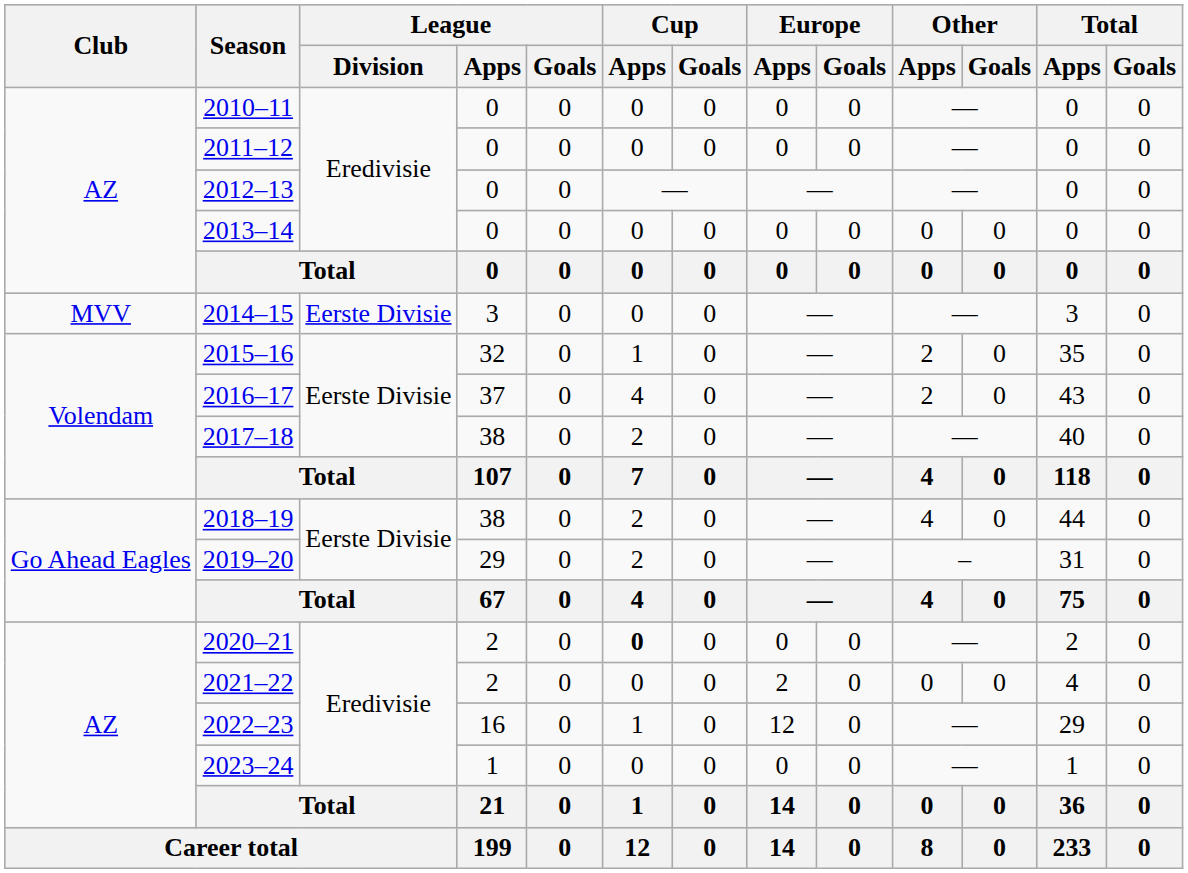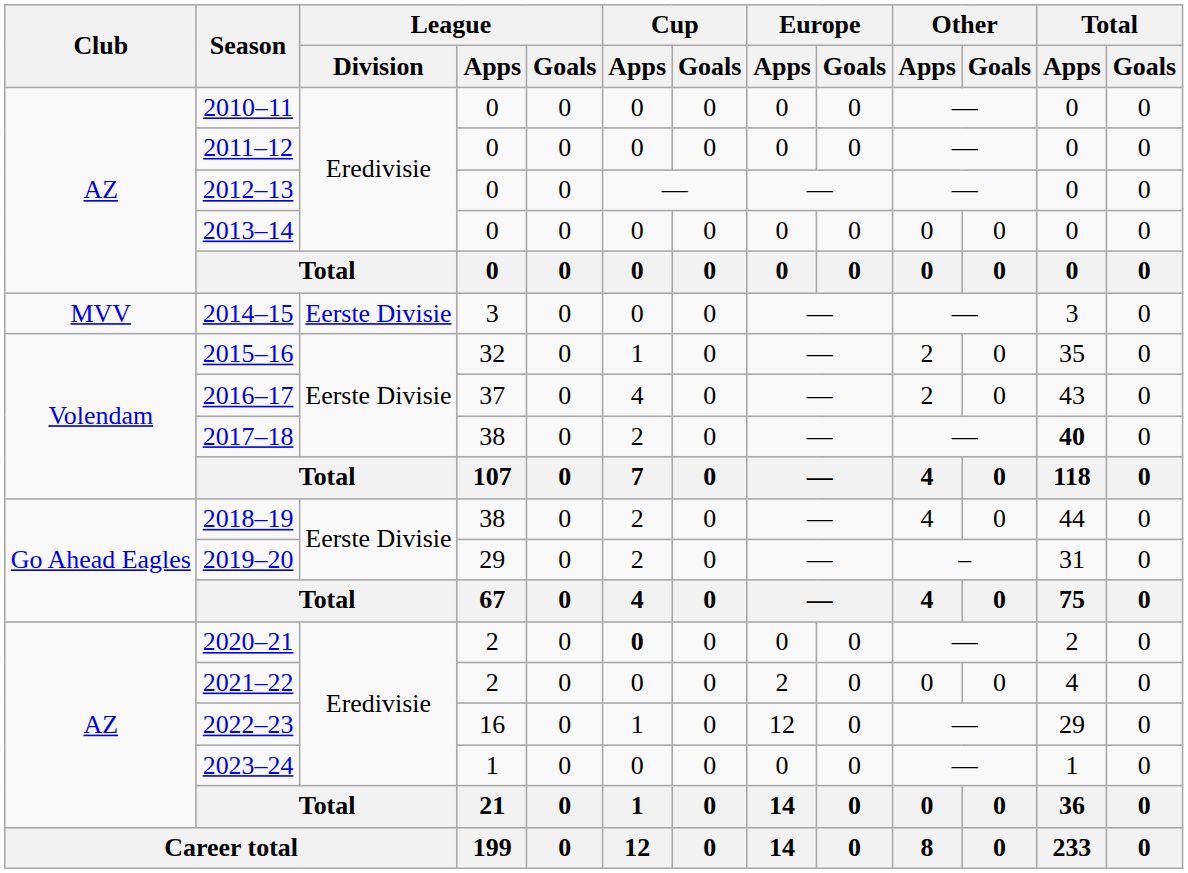2017–18 | Total / Apps: normal -> bold
